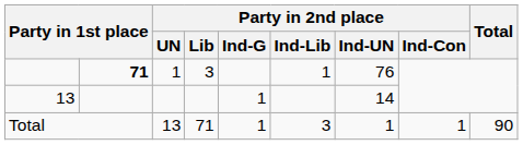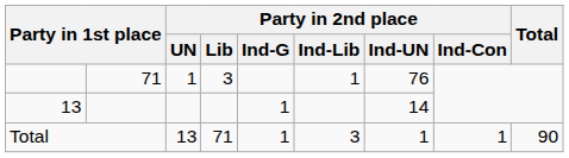row 3 | column 2: bold -> normal
